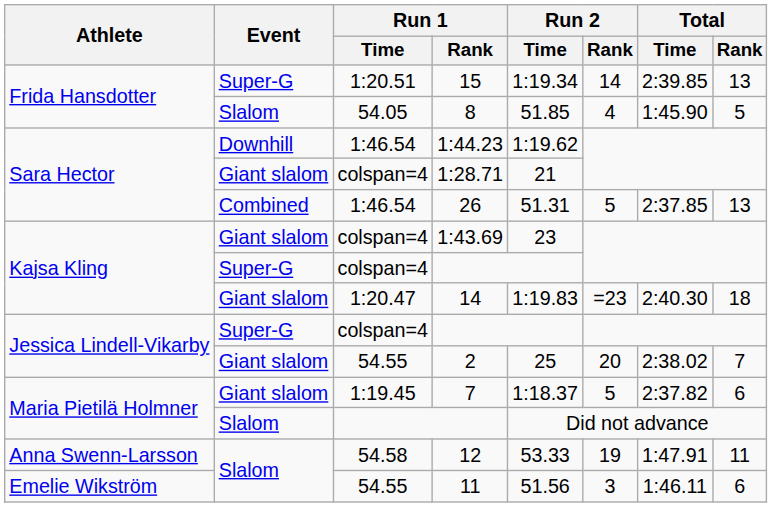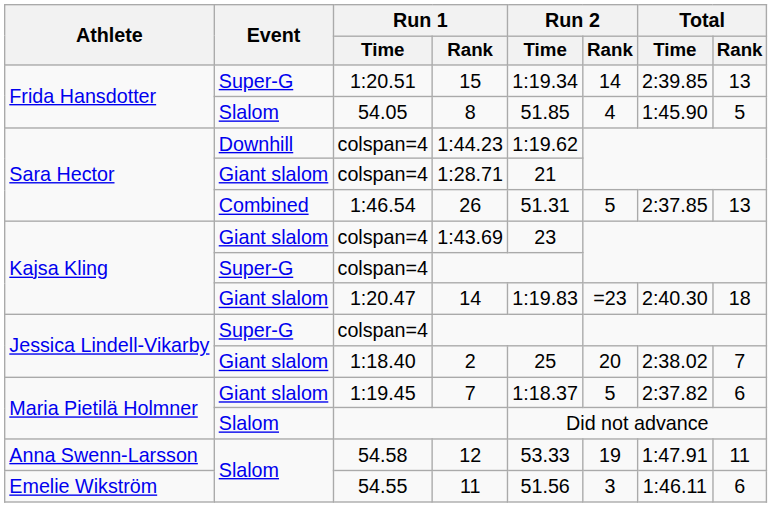1:44.23 | Run 1 / Time: 1:46.54 -> colspan=4
2 | Run 1 / Time: 54.55 -> 1:18.40
